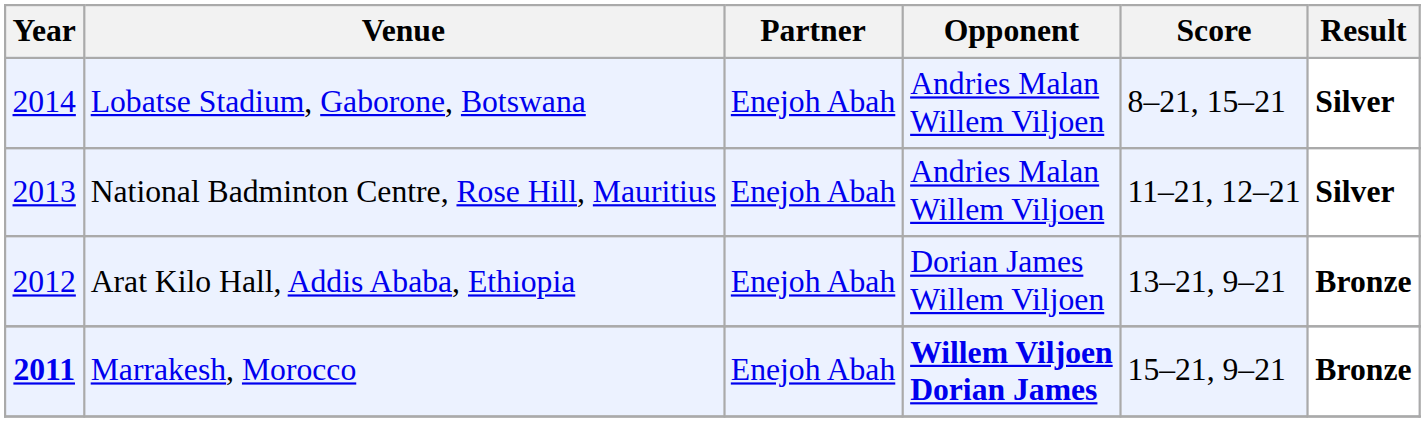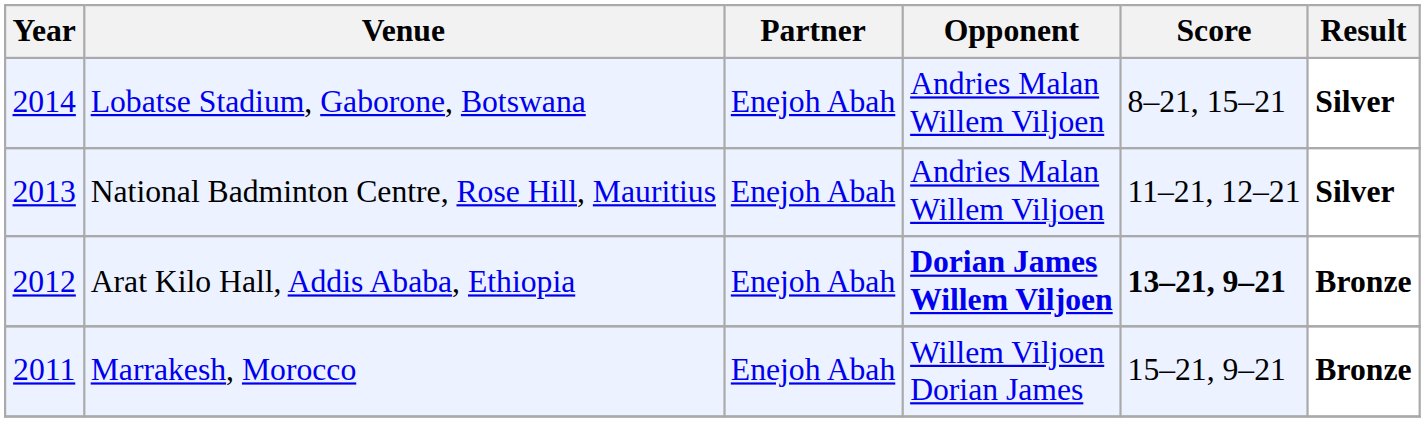Arat Kilo Hall, Addis Ababa, Ethiopia | Opponent: normal -> bold
Arat Kilo Hall, Addis Ababa, Ethiopia | Score: normal -> bold
Marrakesh, Morocco | Year: bold -> normal
Marrakesh, Morocco | Opponent: bold -> normal
